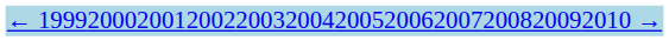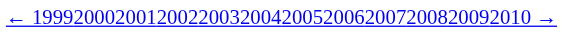row 1 | column 1: lightblue background -> no background
